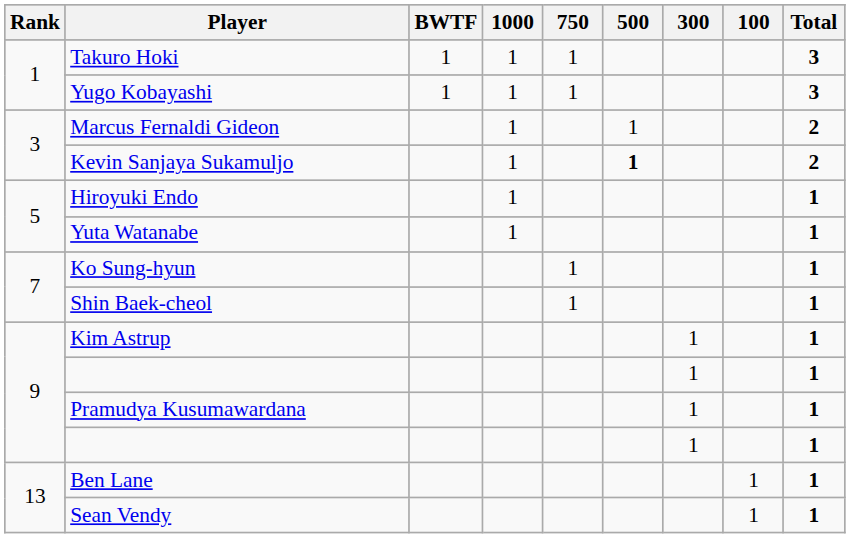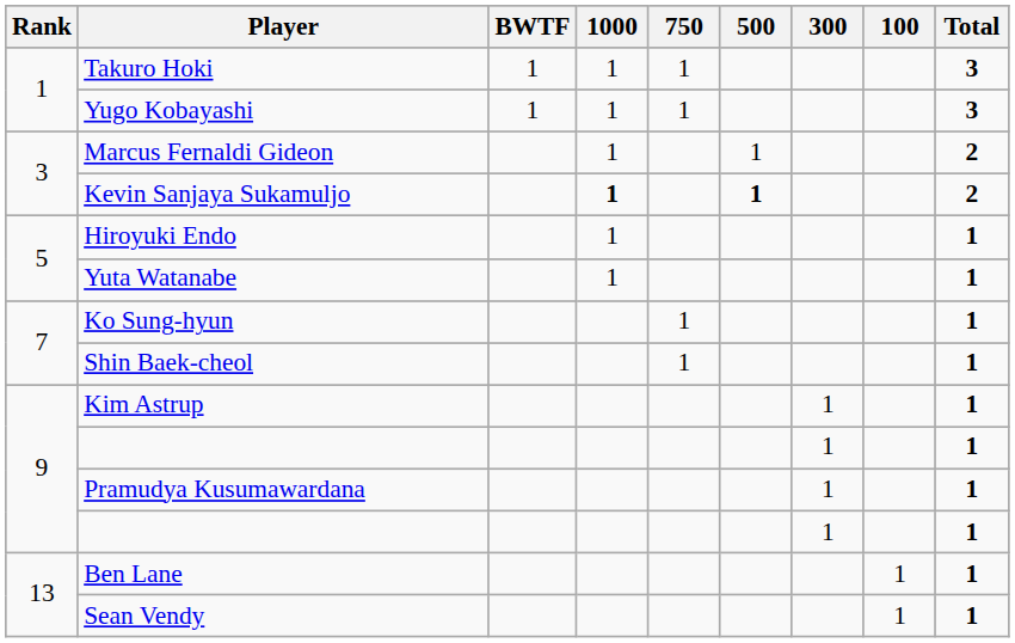Kevin Sanjaya Sukamuljo | 1000: normal -> bold
